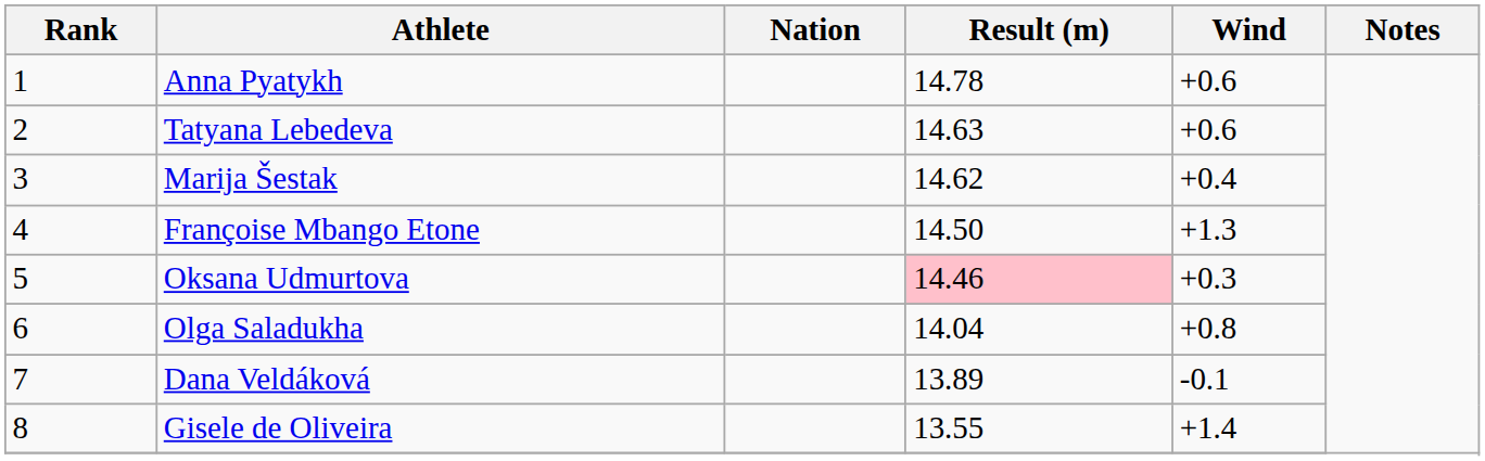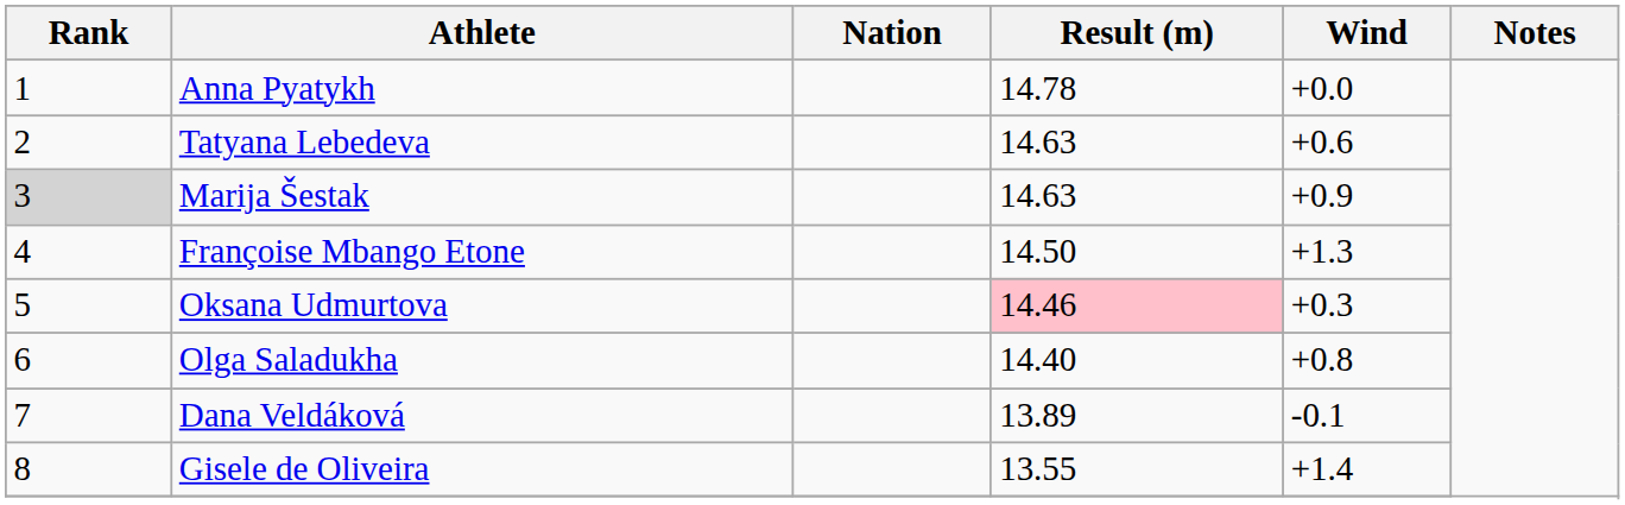Anna Pyatykh | Wind: +0.6 -> +0.0
Marija Šestak | Rank: no background -> lightgrey background
Marija Šestak | Result (m): 14.62 -> 14.63
Marija Šestak | Wind: +0.4 -> +0.9
Olga Saladukha | Result (m): 14.04 -> 14.40
